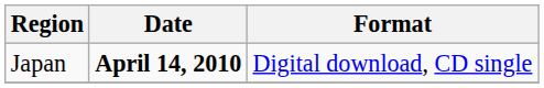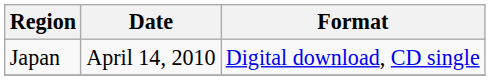Japan | Date: bold -> normal
